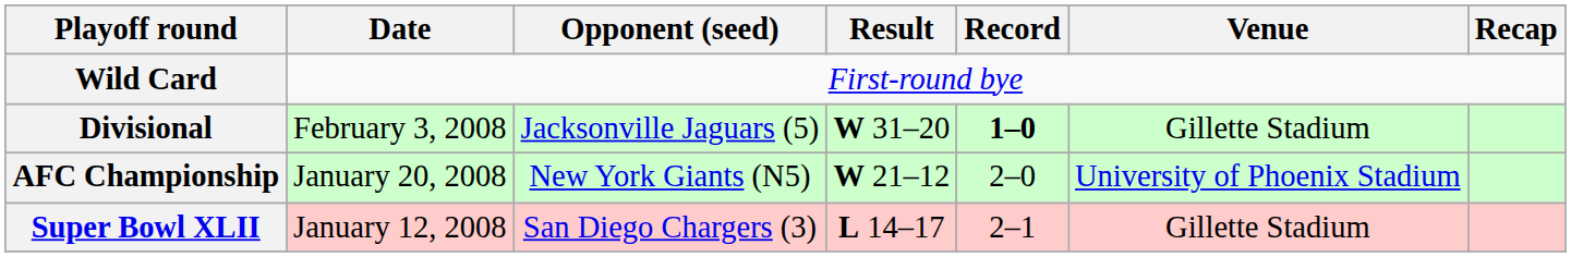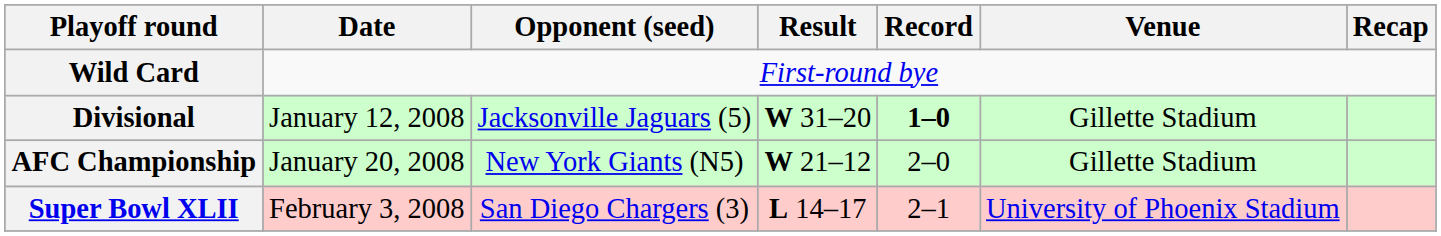Divisional | Date: February 3, 2008 -> January 12, 2008
AFC Championship | Venue: University of Phoenix Stadium -> Gillette Stadium
Super Bowl XLII | Date: January 12, 2008 -> February 3, 2008
Super Bowl XLII | Venue: Gillette Stadium -> University of Phoenix Stadium
